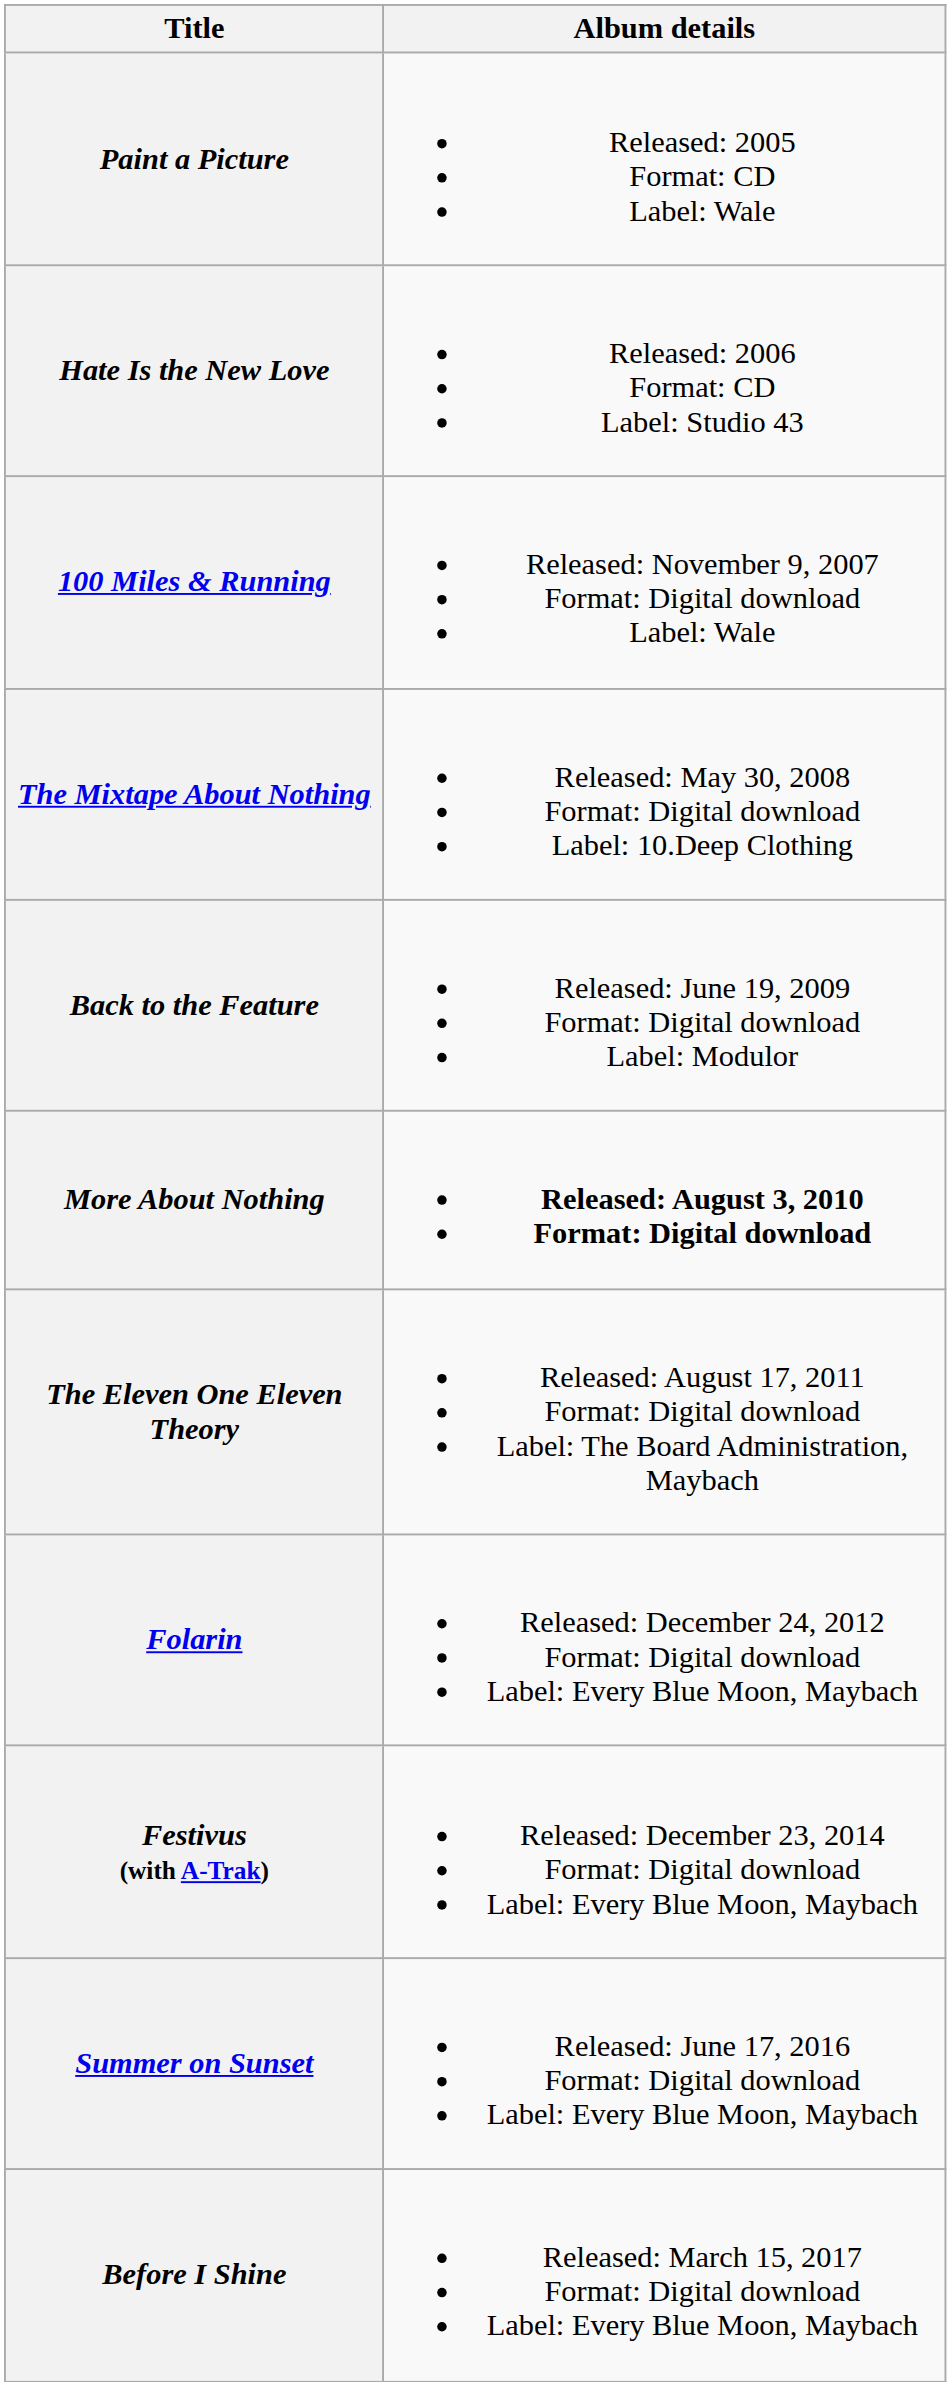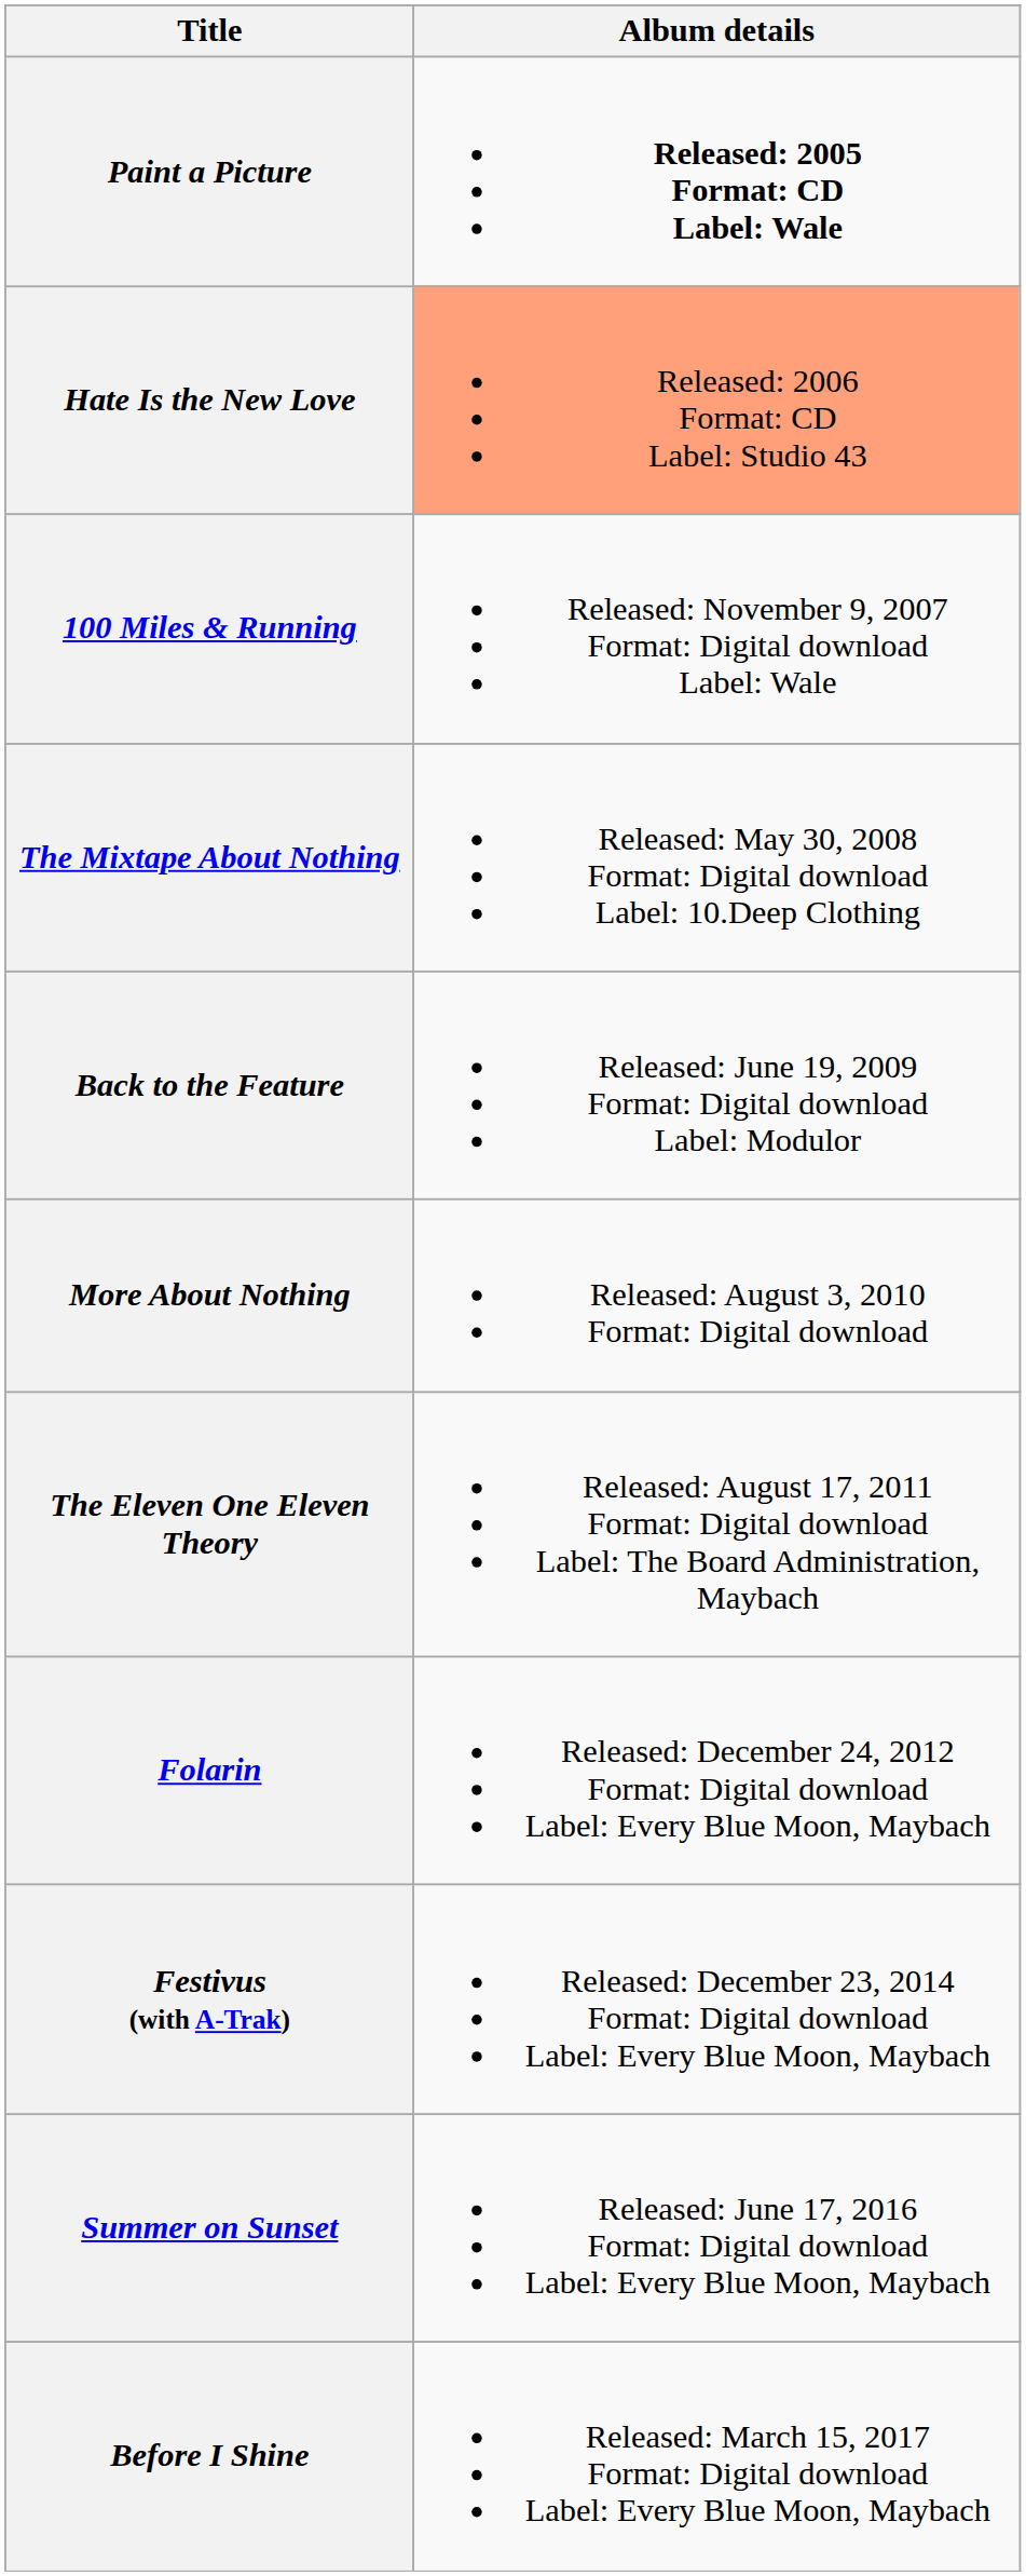Paint a Picture | Album details: normal -> bold
Hate Is the New Love | Album details: no background -> lightsalmon background
More About Nothing | Album details: bold -> normal
